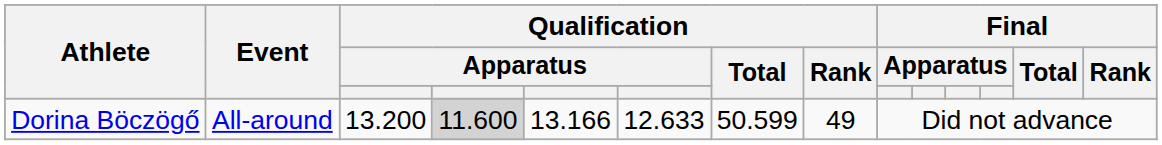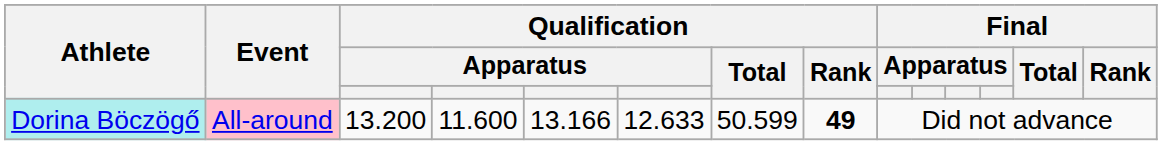row 4 | Athlete: no background -> paleturquoise background
row 4 | Event: no background -> pink background
row 4 | column 4: lightgrey background -> no background
row 4 | Qualification / Rank: normal -> bold
